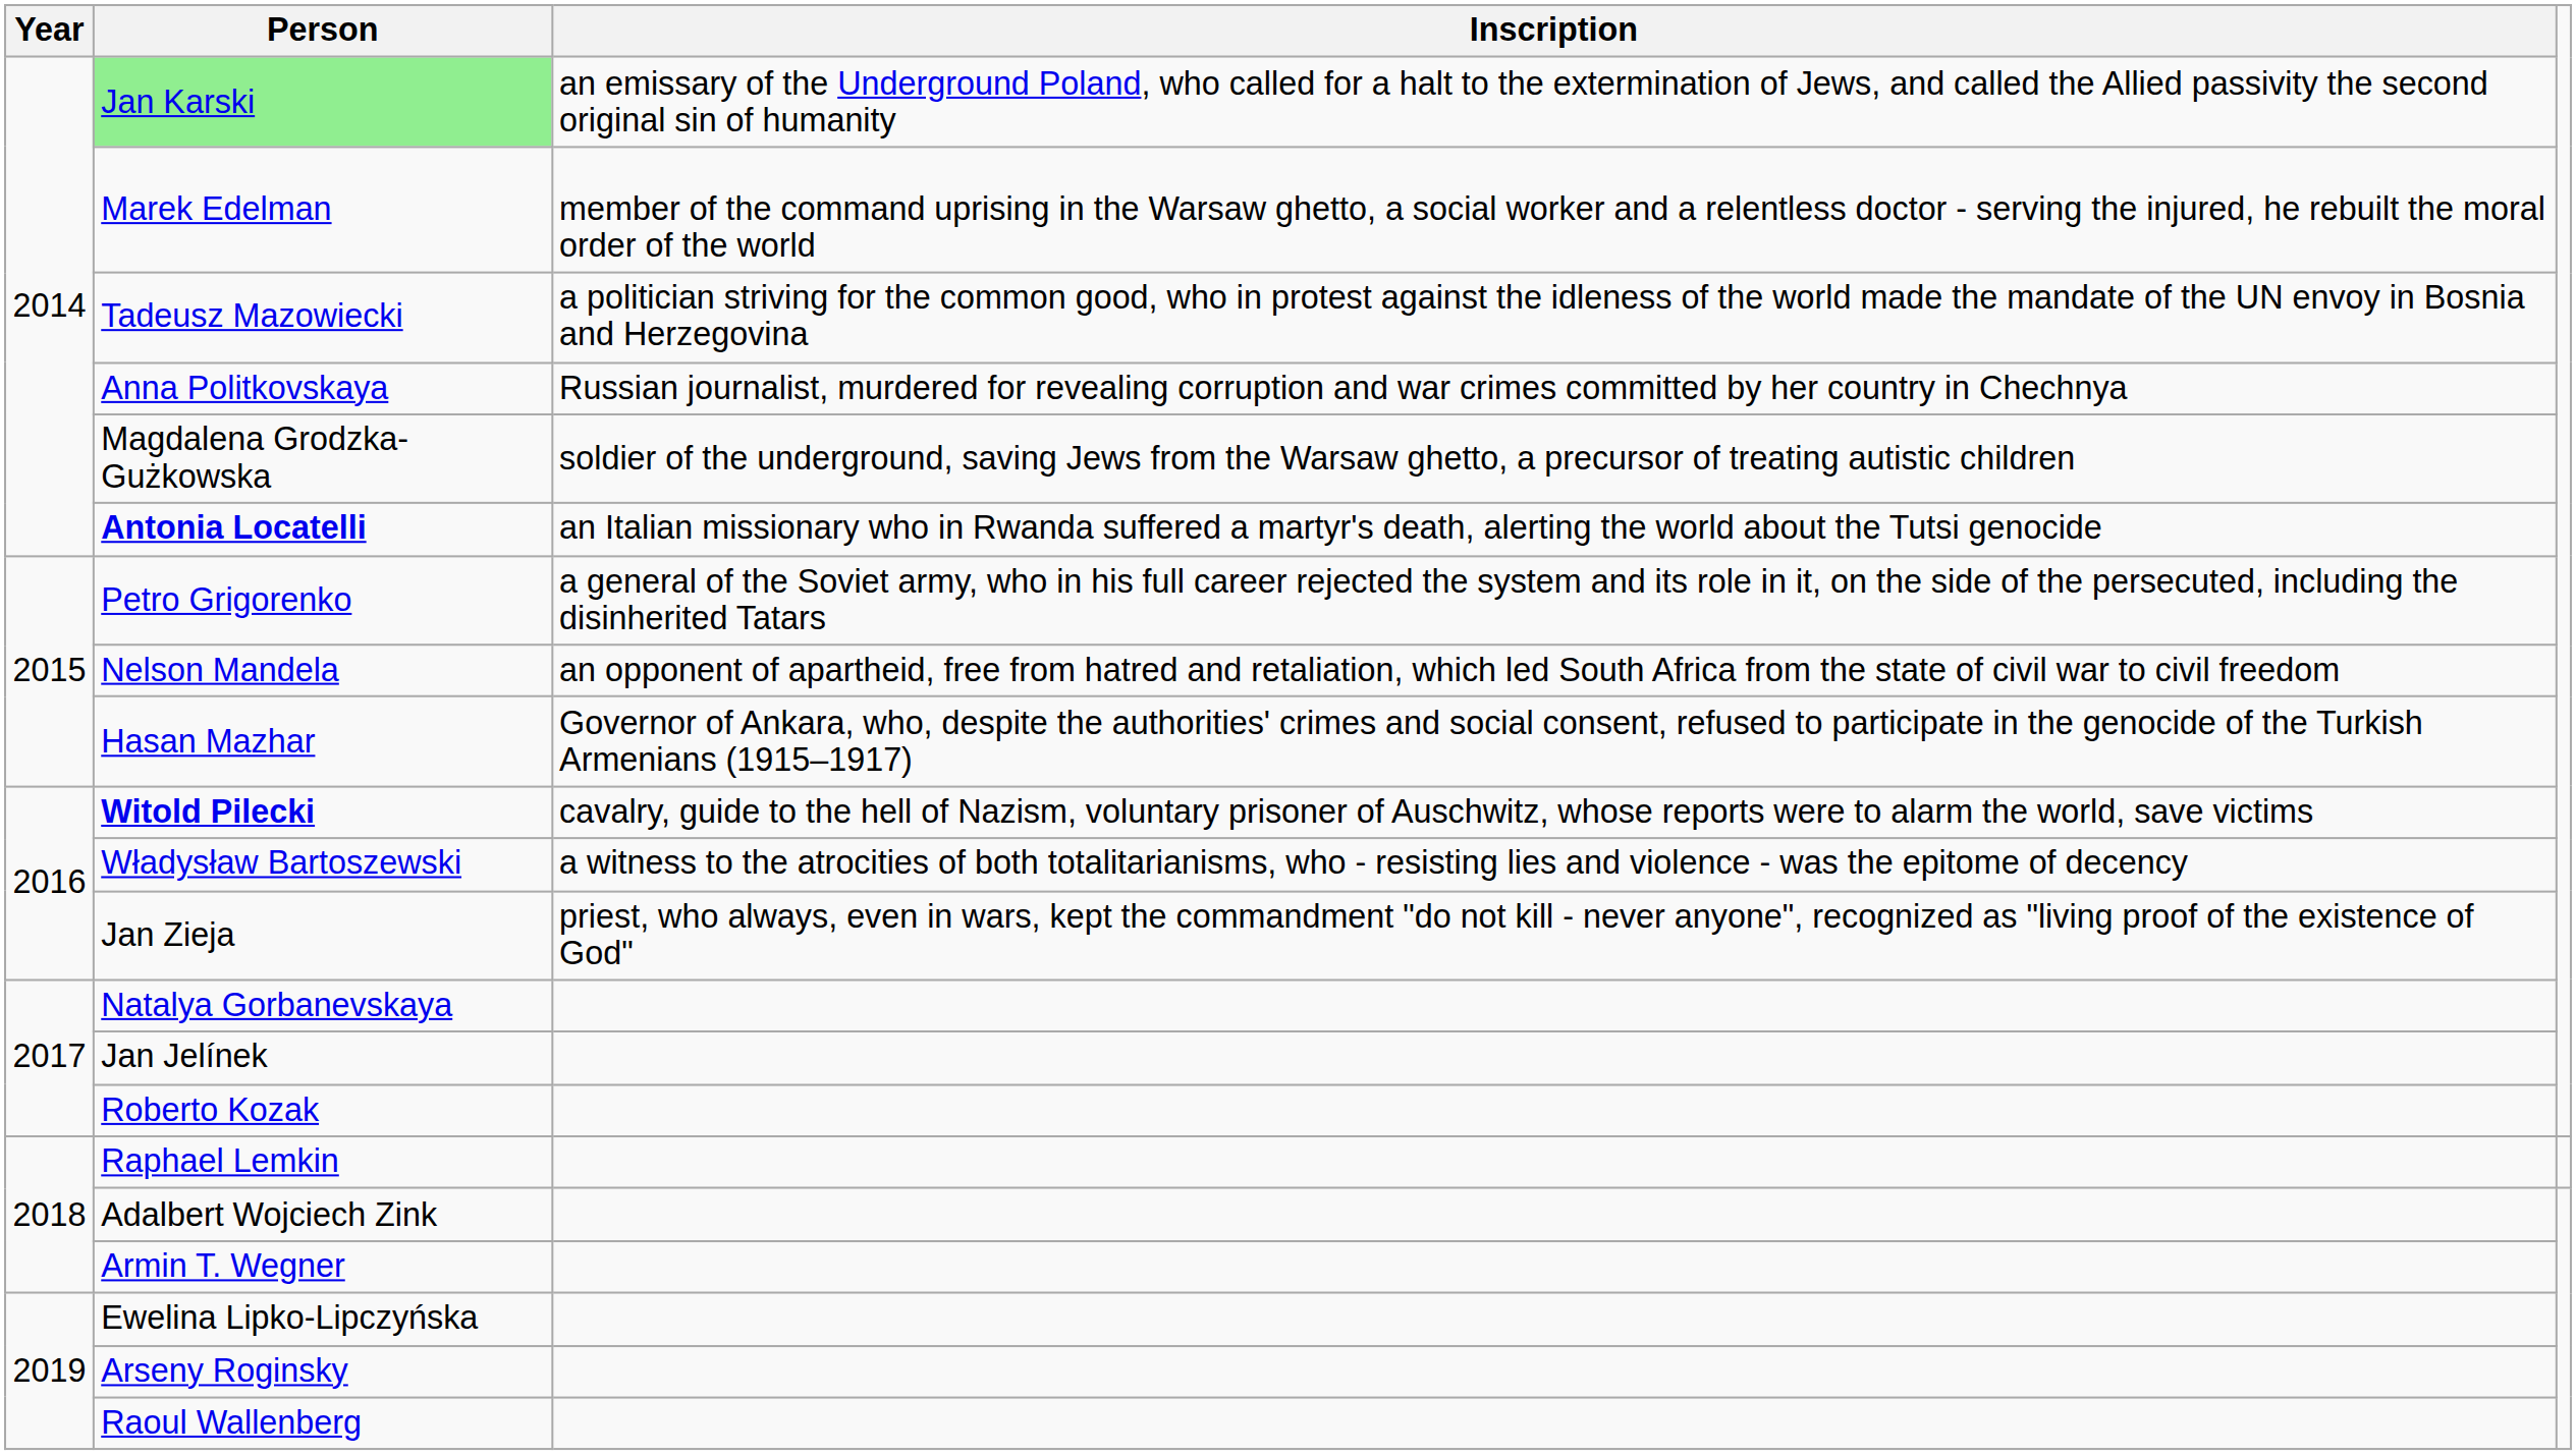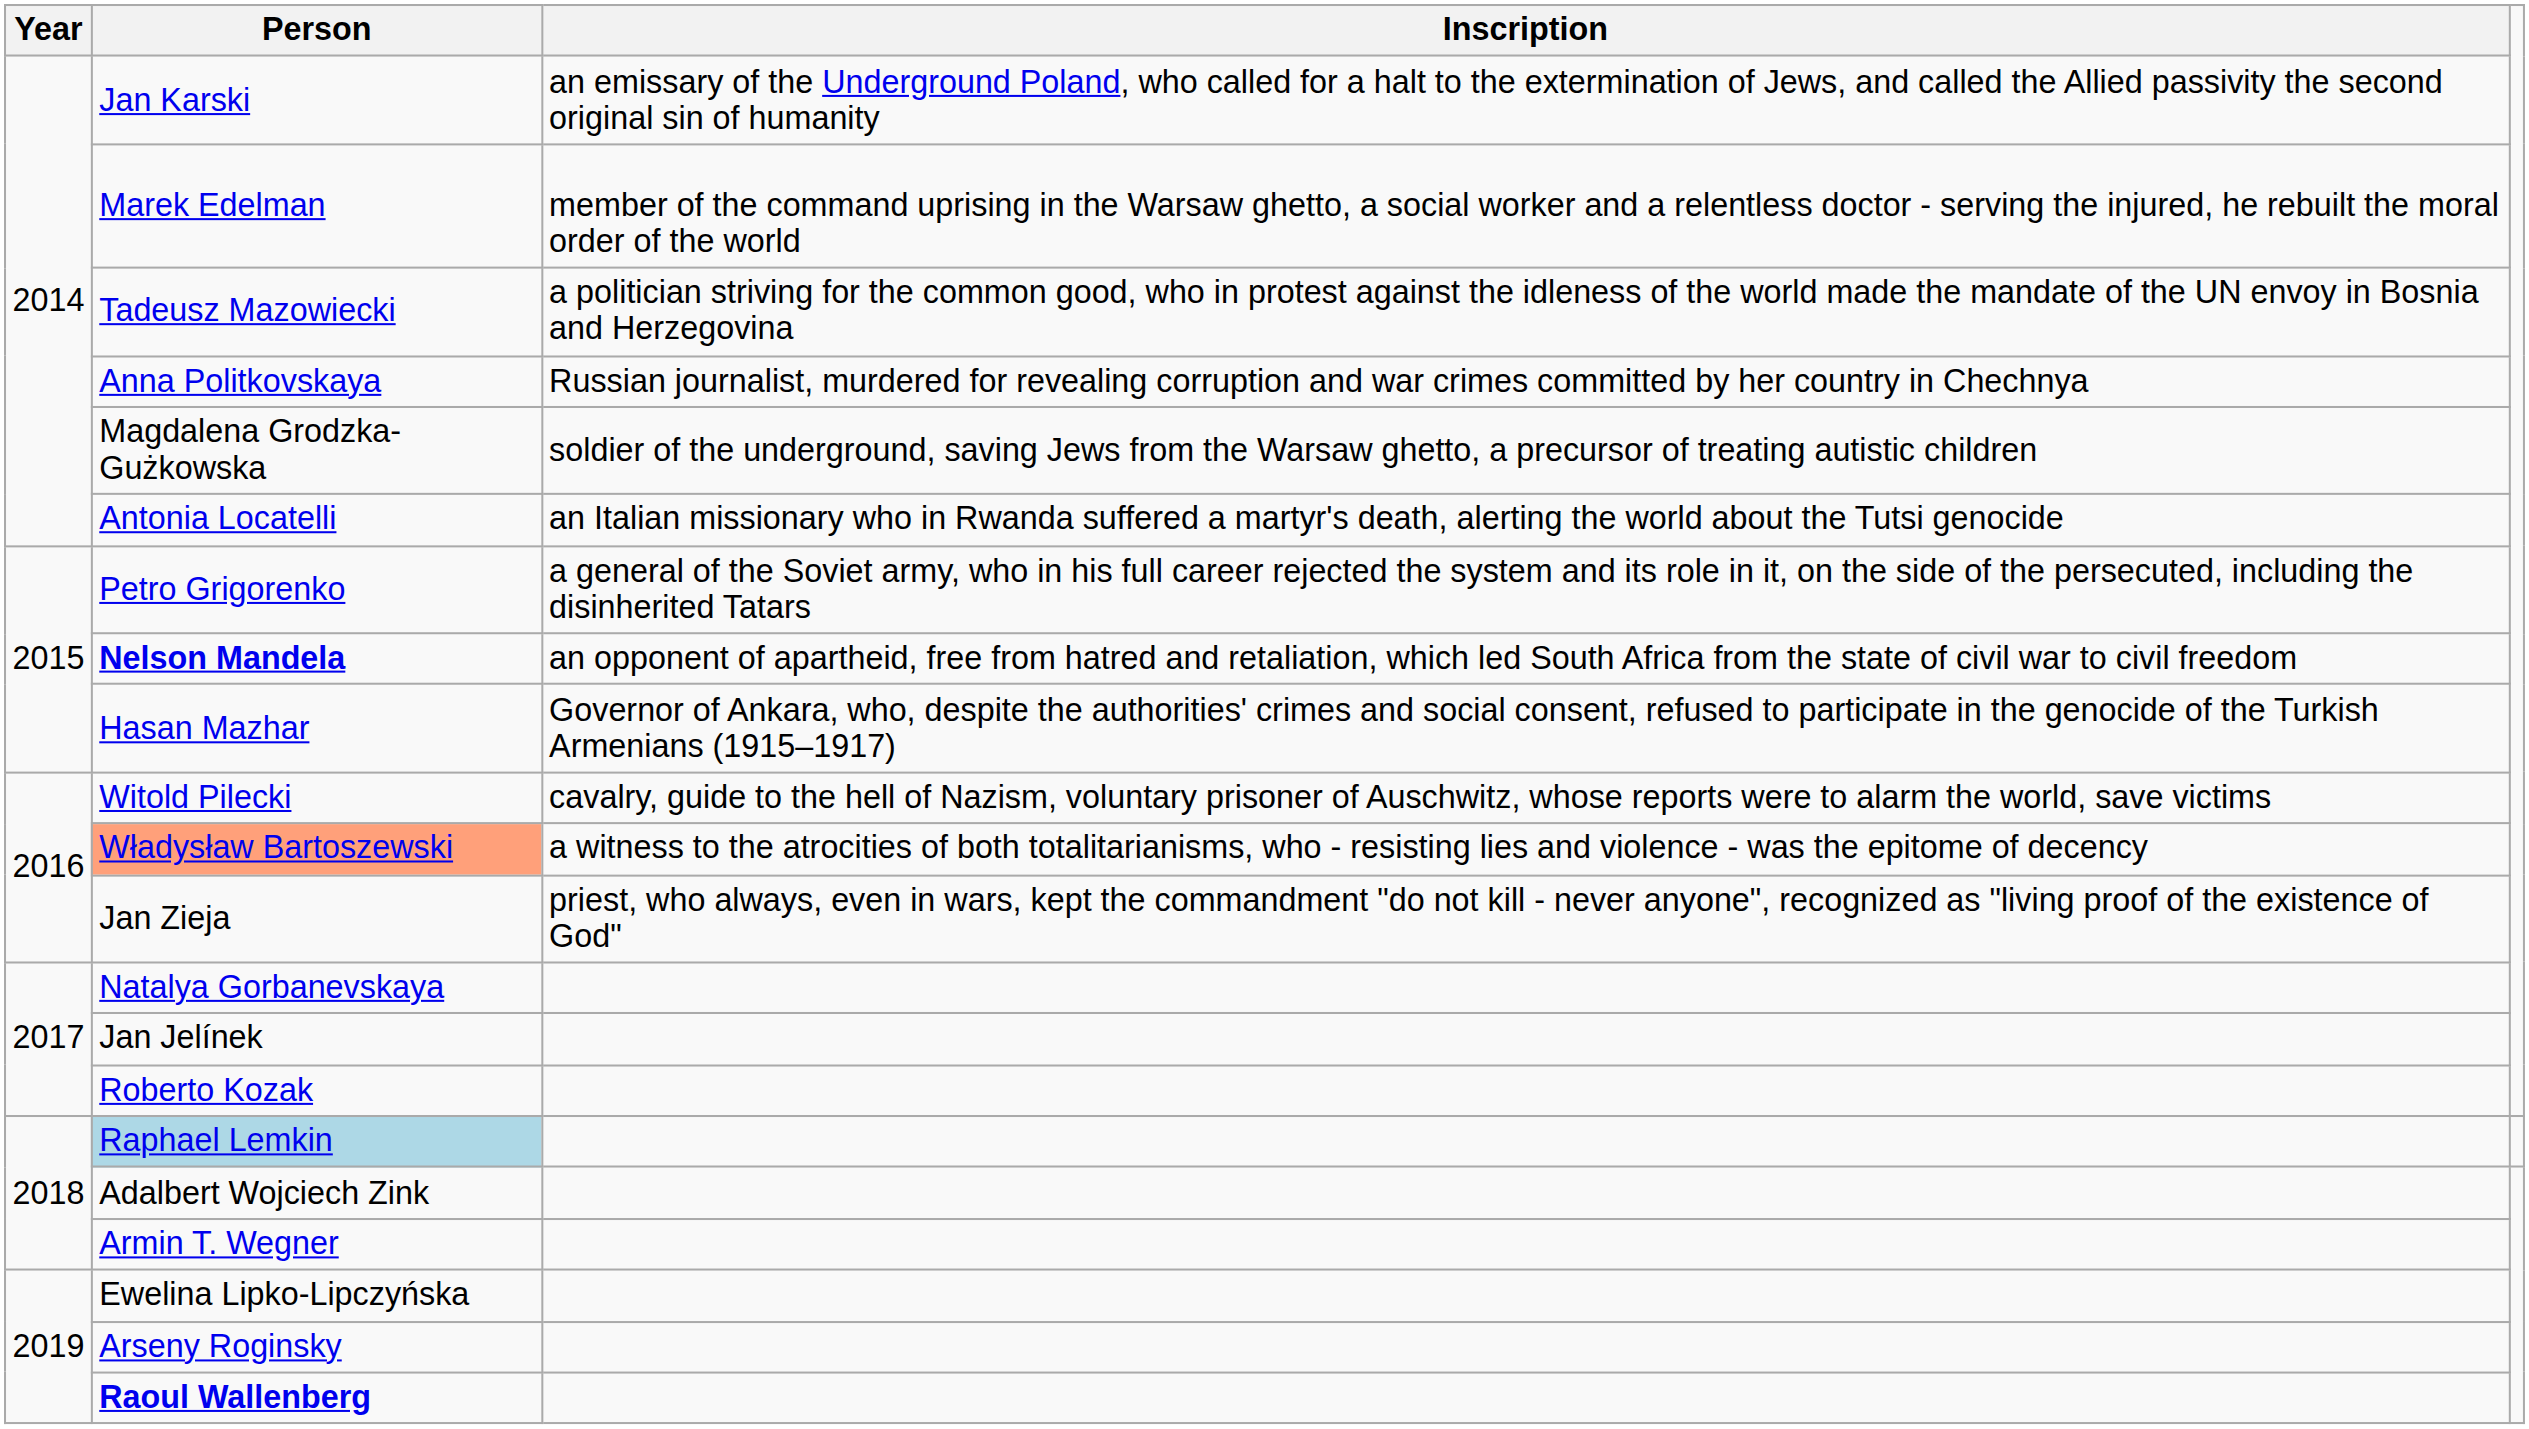Jan Karski | Person: lightgreen background -> no background
Antonia Locatelli | Person: bold -> normal
Nelson Mandela | Person: normal -> bold
Witold Pilecki | Person: bold -> normal
Władysław Bartoszewski | Person: no background -> lightsalmon background
Raphael Lemkin | Person: no background -> lightblue background
Raoul Wallenberg | Person: normal -> bold
